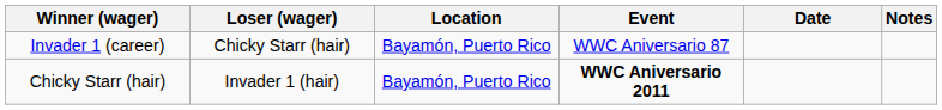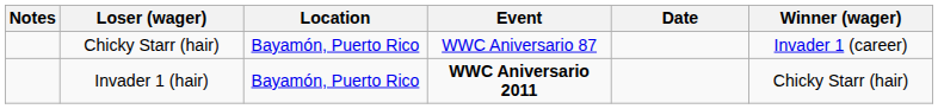columns swapped: Winner (wager) <-> Notes
